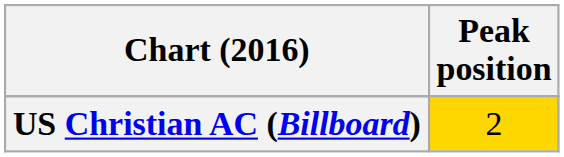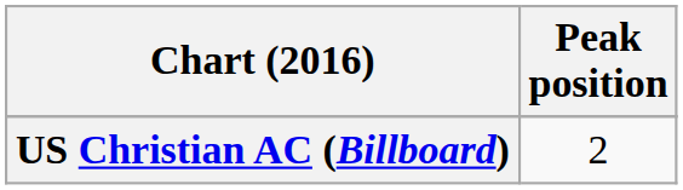US Christian AC (Billboard) | Peak position: gold background -> no background
